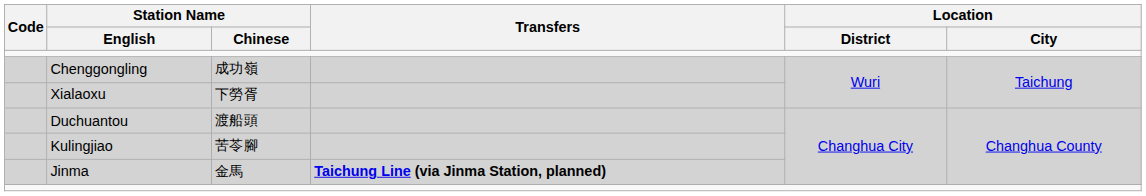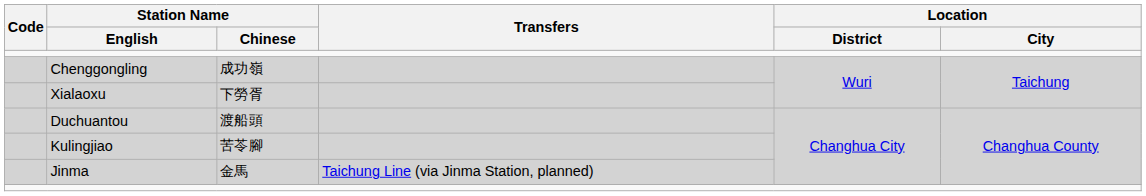Jinma | Transfers: bold -> normal
